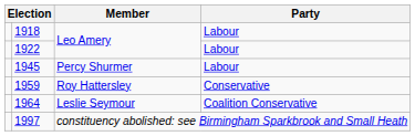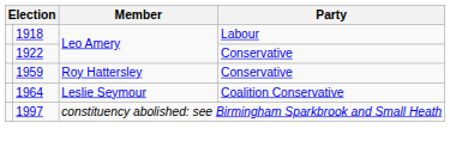1922 | Party: Labour -> Conservative
- row: 1945 | Percy Shurmer | Labour
